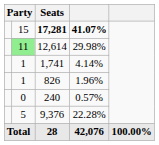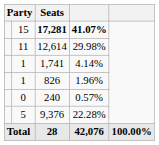12,614 | column 2: lightgreen background -> no background
